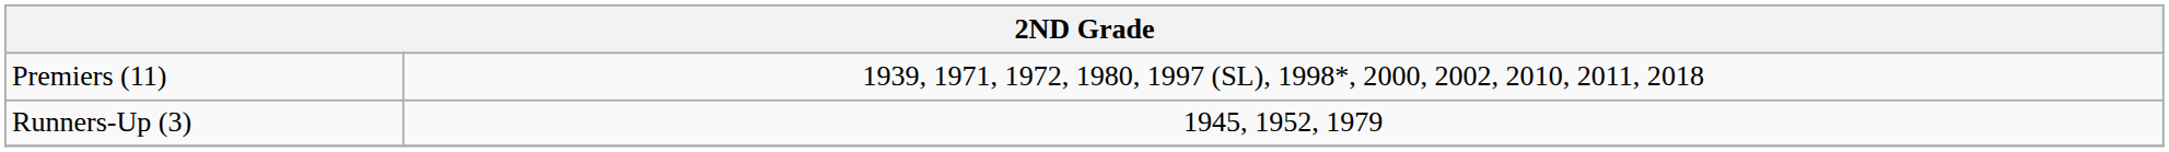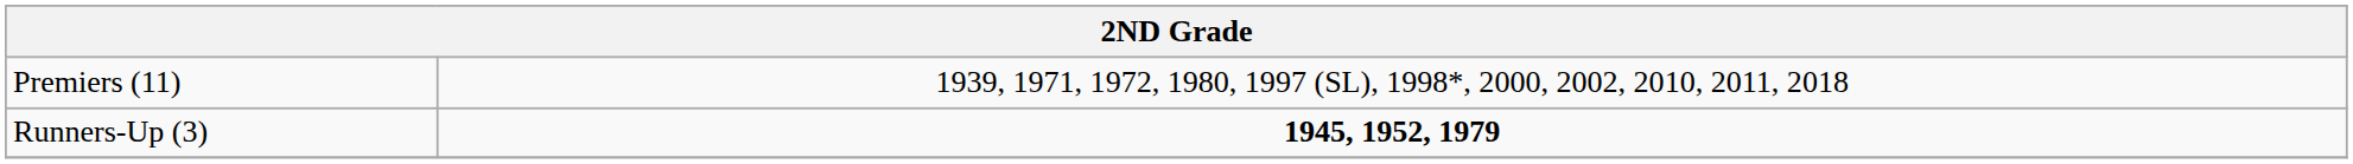Runners-Up (3) | column 2: normal -> bold
